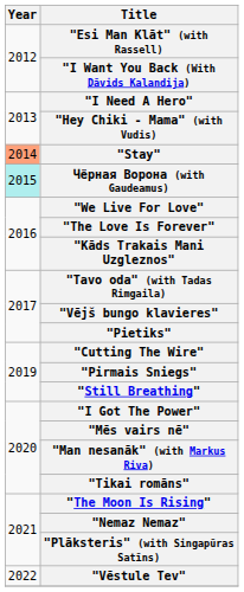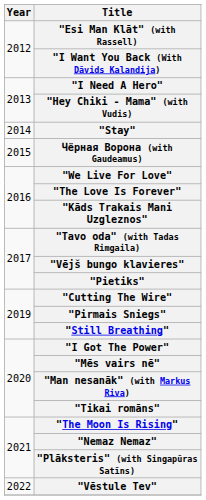"Stay" | Year: lightsalmon background -> no background
Чёрная Bорона (with Gaudeamus) | Year: paleturquoise background -> no background
